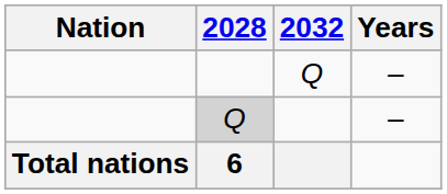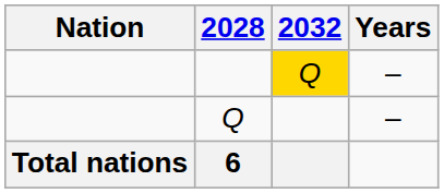row 2 | 2032: no background -> gold background
row 3 | 2028: lightgrey background -> no background
